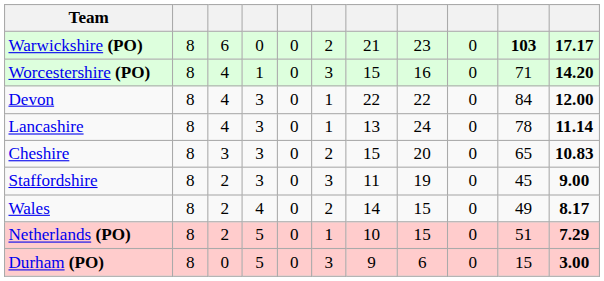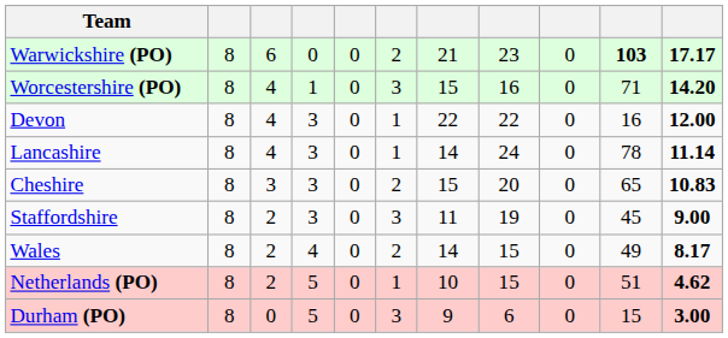Devon | column 10: 84 -> 16
Lancashire | column 7: 13 -> 14
Netherlands (PO) | column 11: 7.29 -> 4.62
